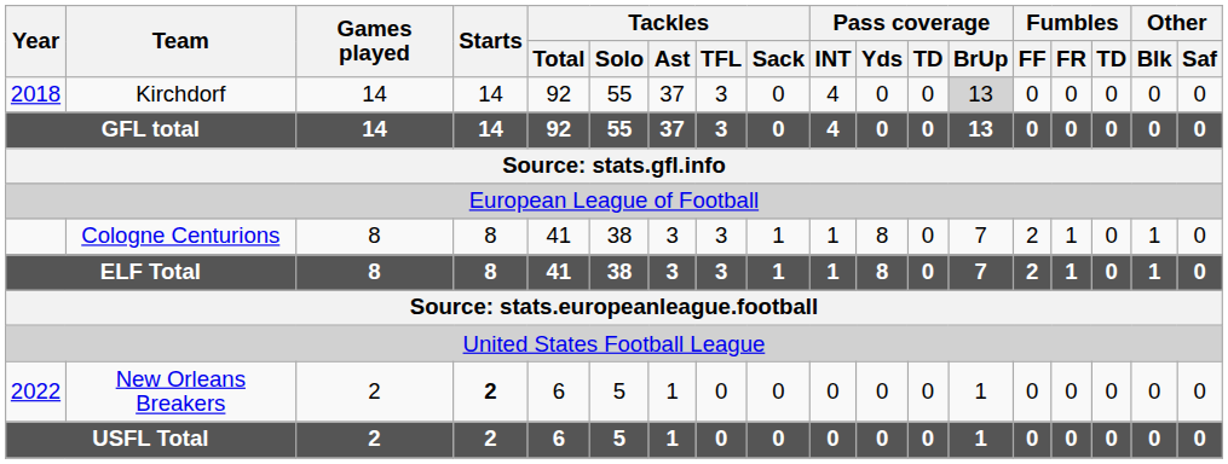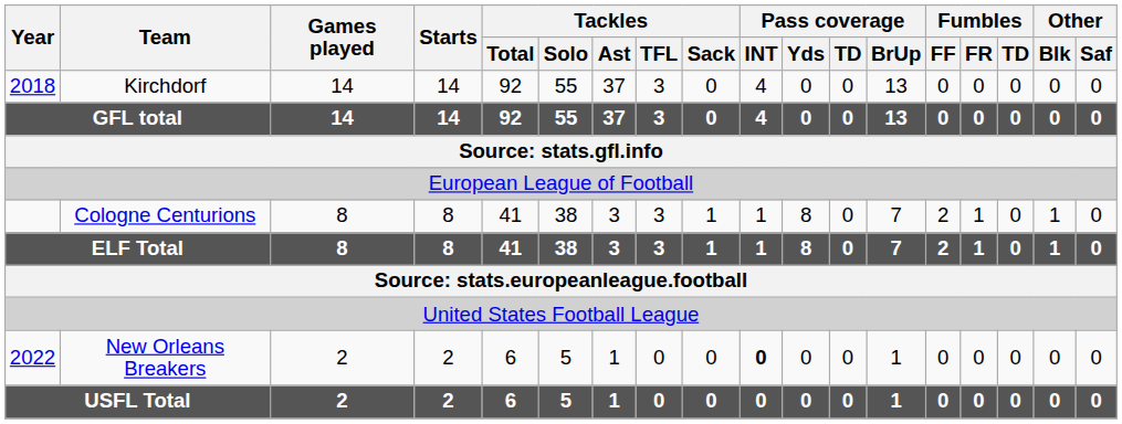2018 | Pass coverage / BrUp: lightgrey background -> no background
2022 | Starts: bold -> normal
2022 | Pass coverage / INT: normal -> bold
